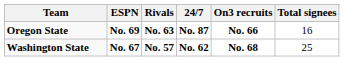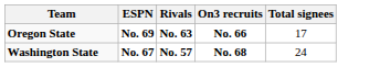- column: 24/7 | No. 87 | No. 62
Oregon State | Total signees: 16 -> 17
Washington State | Total signees: 25 -> 24
